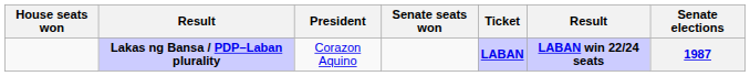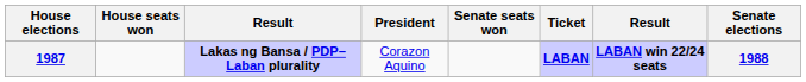+ column: House elections | 1987
Lakas ng Bansa / PDP–Laban plurality | Senate elections: 1987 -> 1988
